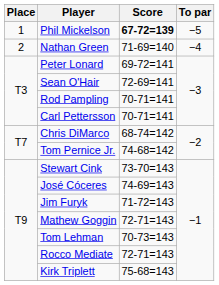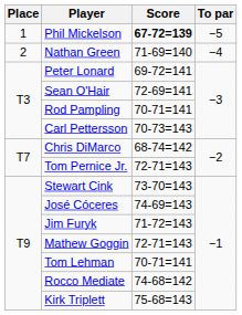Carl Pettersson | Score: 70-71=141 -> 70-73=143
Tom Pernice Jr. | Score: 74-68=142 -> 72-71=143
Tom Lehman | Score: 70-73=143 -> 70-71=141
Rocco Mediate | Score: 72-71=143 -> 74-68=142
